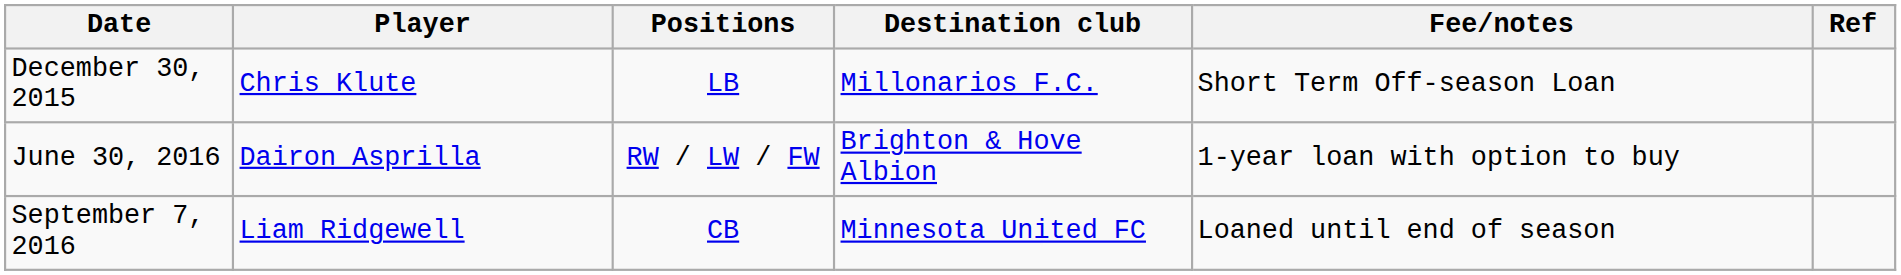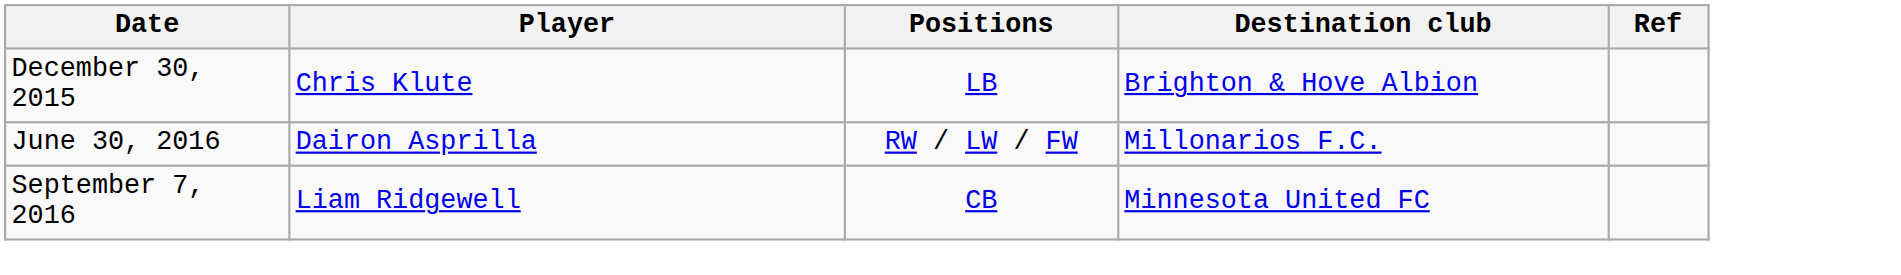- column: Fee/notes | Short Term Off-season Loan | 1-year loan with option to buy | Loaned until end of season
December 30, 2015 | Destination club: Millonarios F.C. -> Brighton & Hove Albion
June 30, 2016 | Destination club: Brighton & Hove Albion -> Millonarios F.C.
